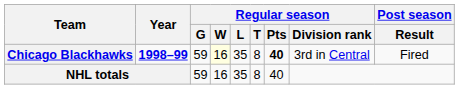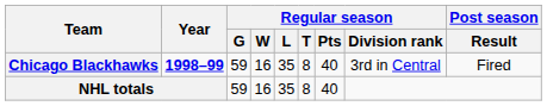Chicago Blackhawks | Regular season / W: lightyellow background -> no background
Chicago Blackhawks | Regular season / Pts: bold -> normal
